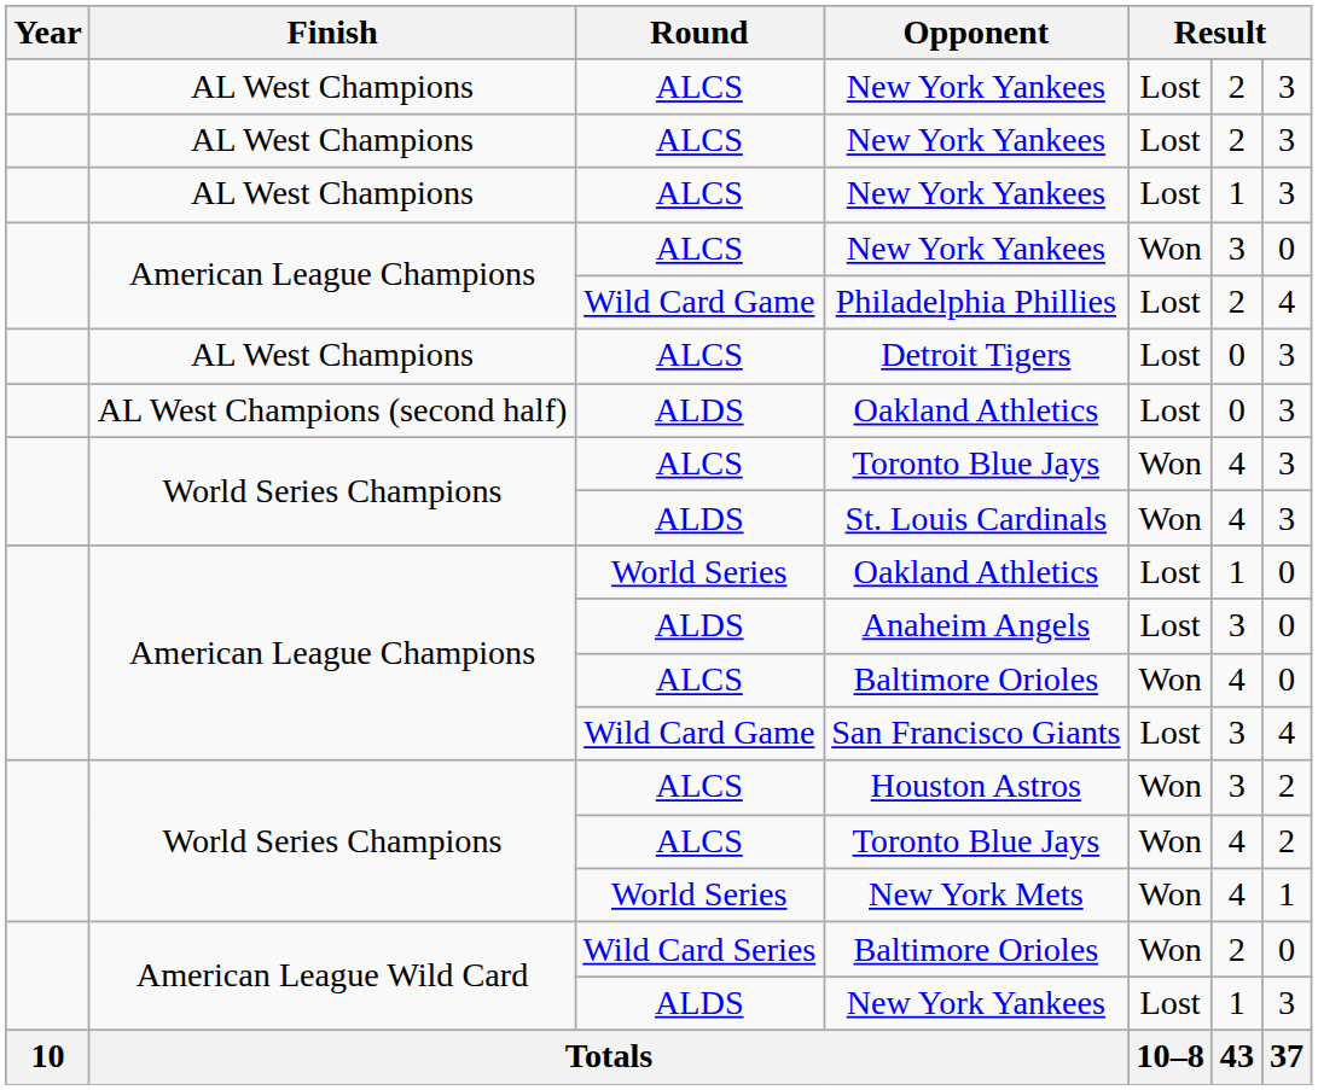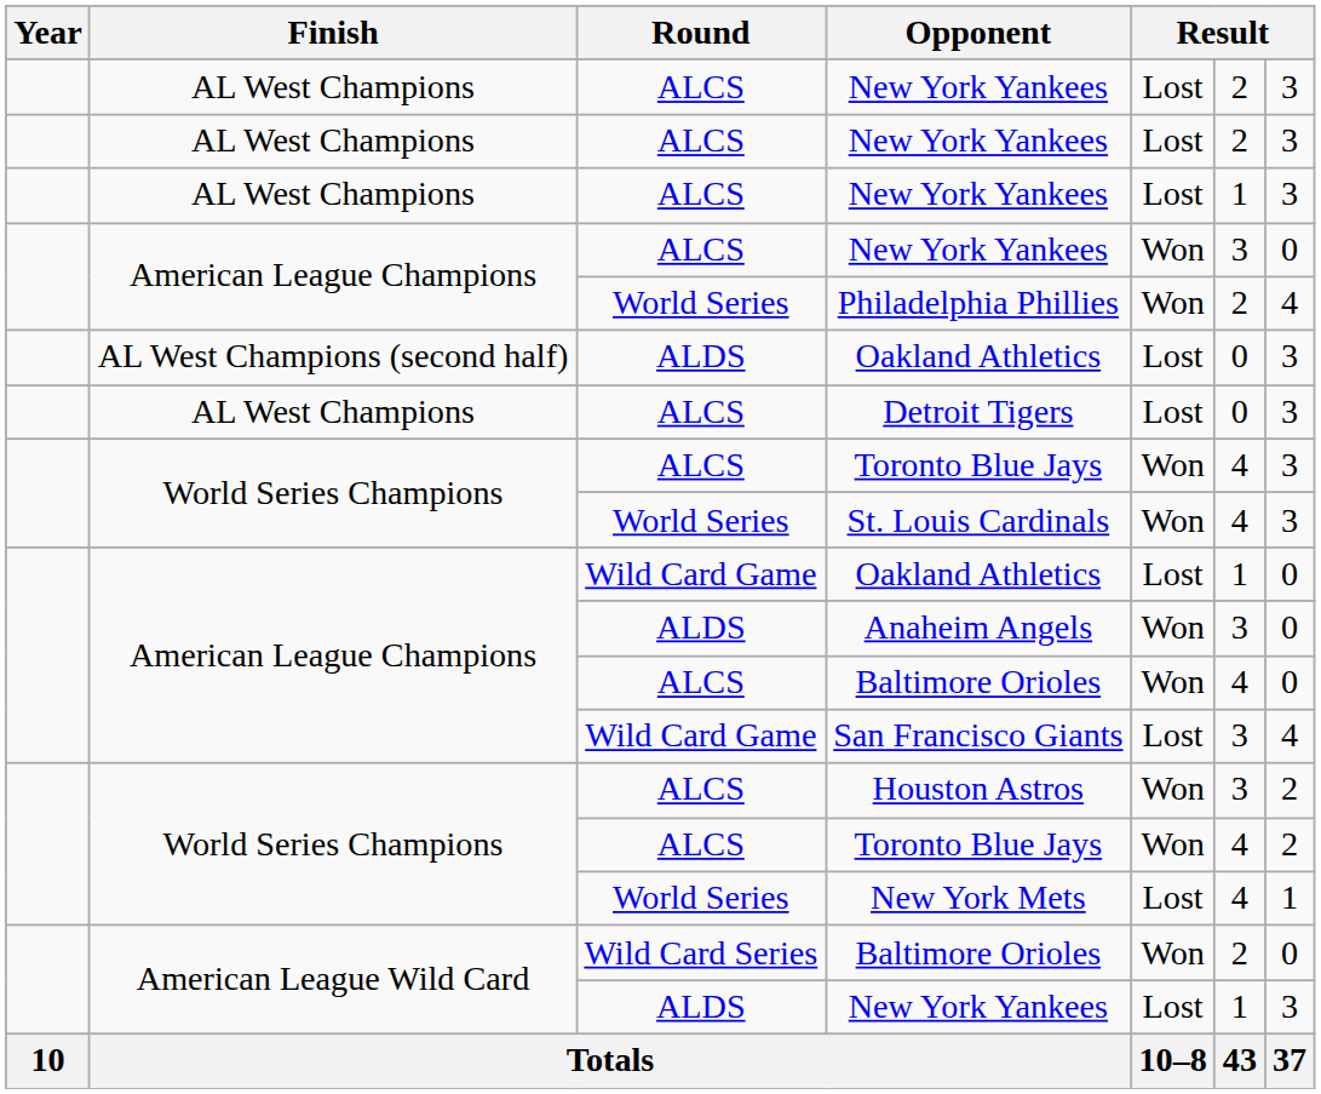Philadelphia Phillies | Round: Wild Card Game -> World Series
Philadelphia Phillies | column 5: Lost -> Won
rows swapped: AL West Champions (second half) / Oakland Athletics <-> Detroit Tigers
St. Louis Cardinals | Round: ALDS -> World Series
American League Champions / Oakland Athletics | Round: World Series -> Wild Card Game
Anaheim Angels | column 5: Lost -> Won
New York Mets | column 5: Won -> Lost
